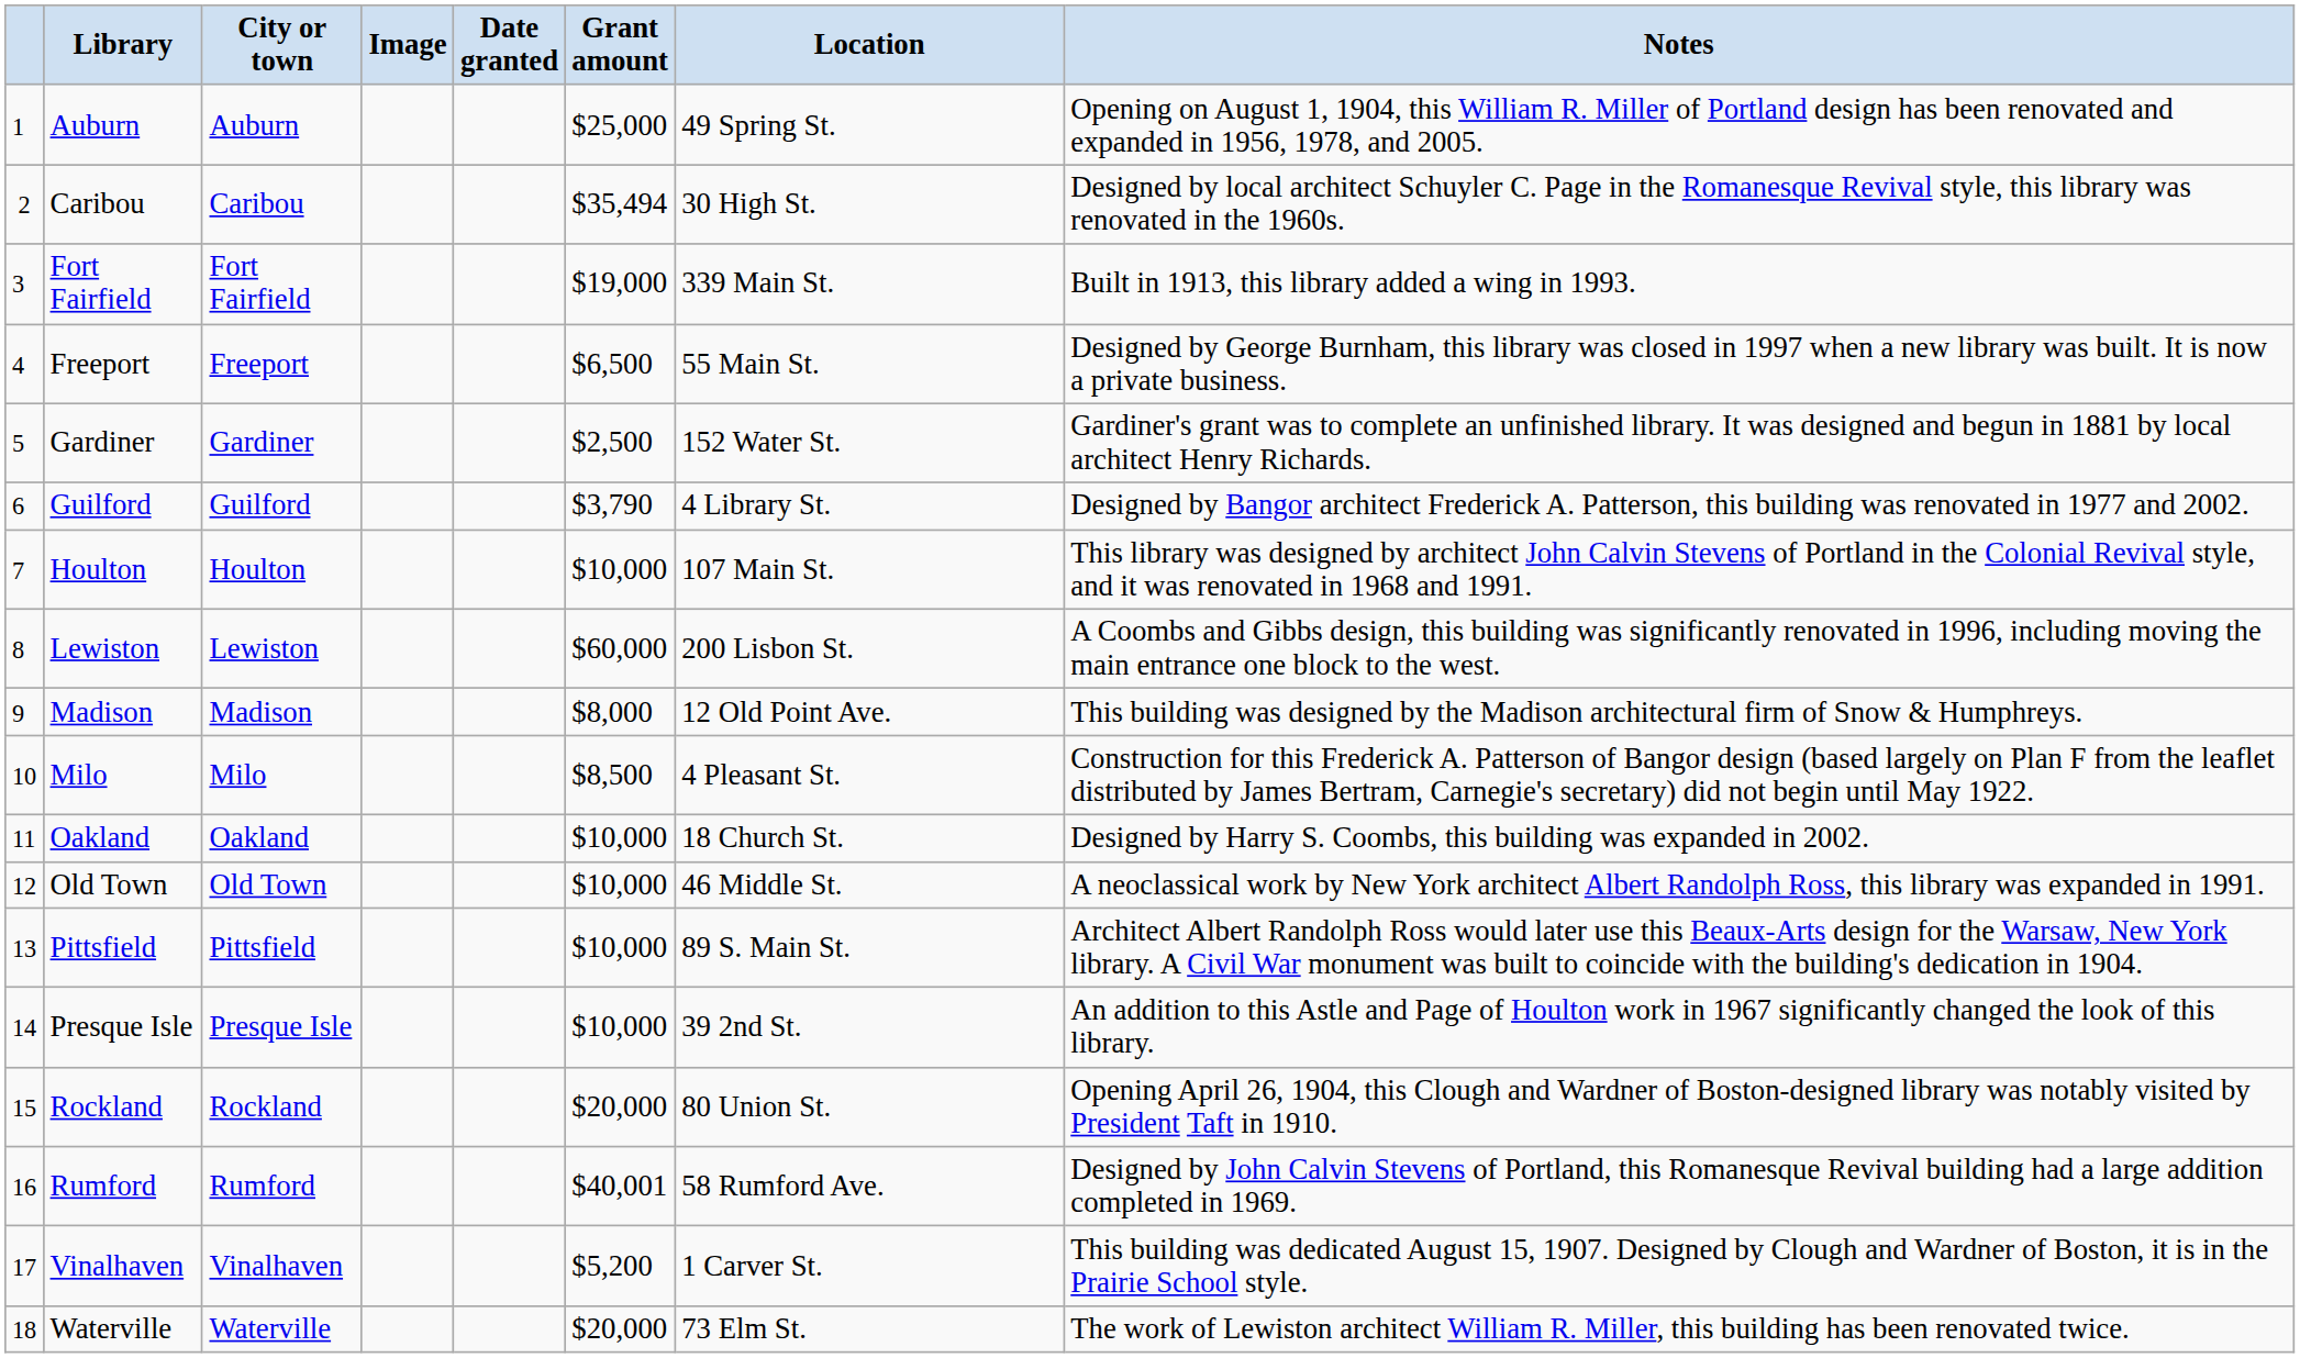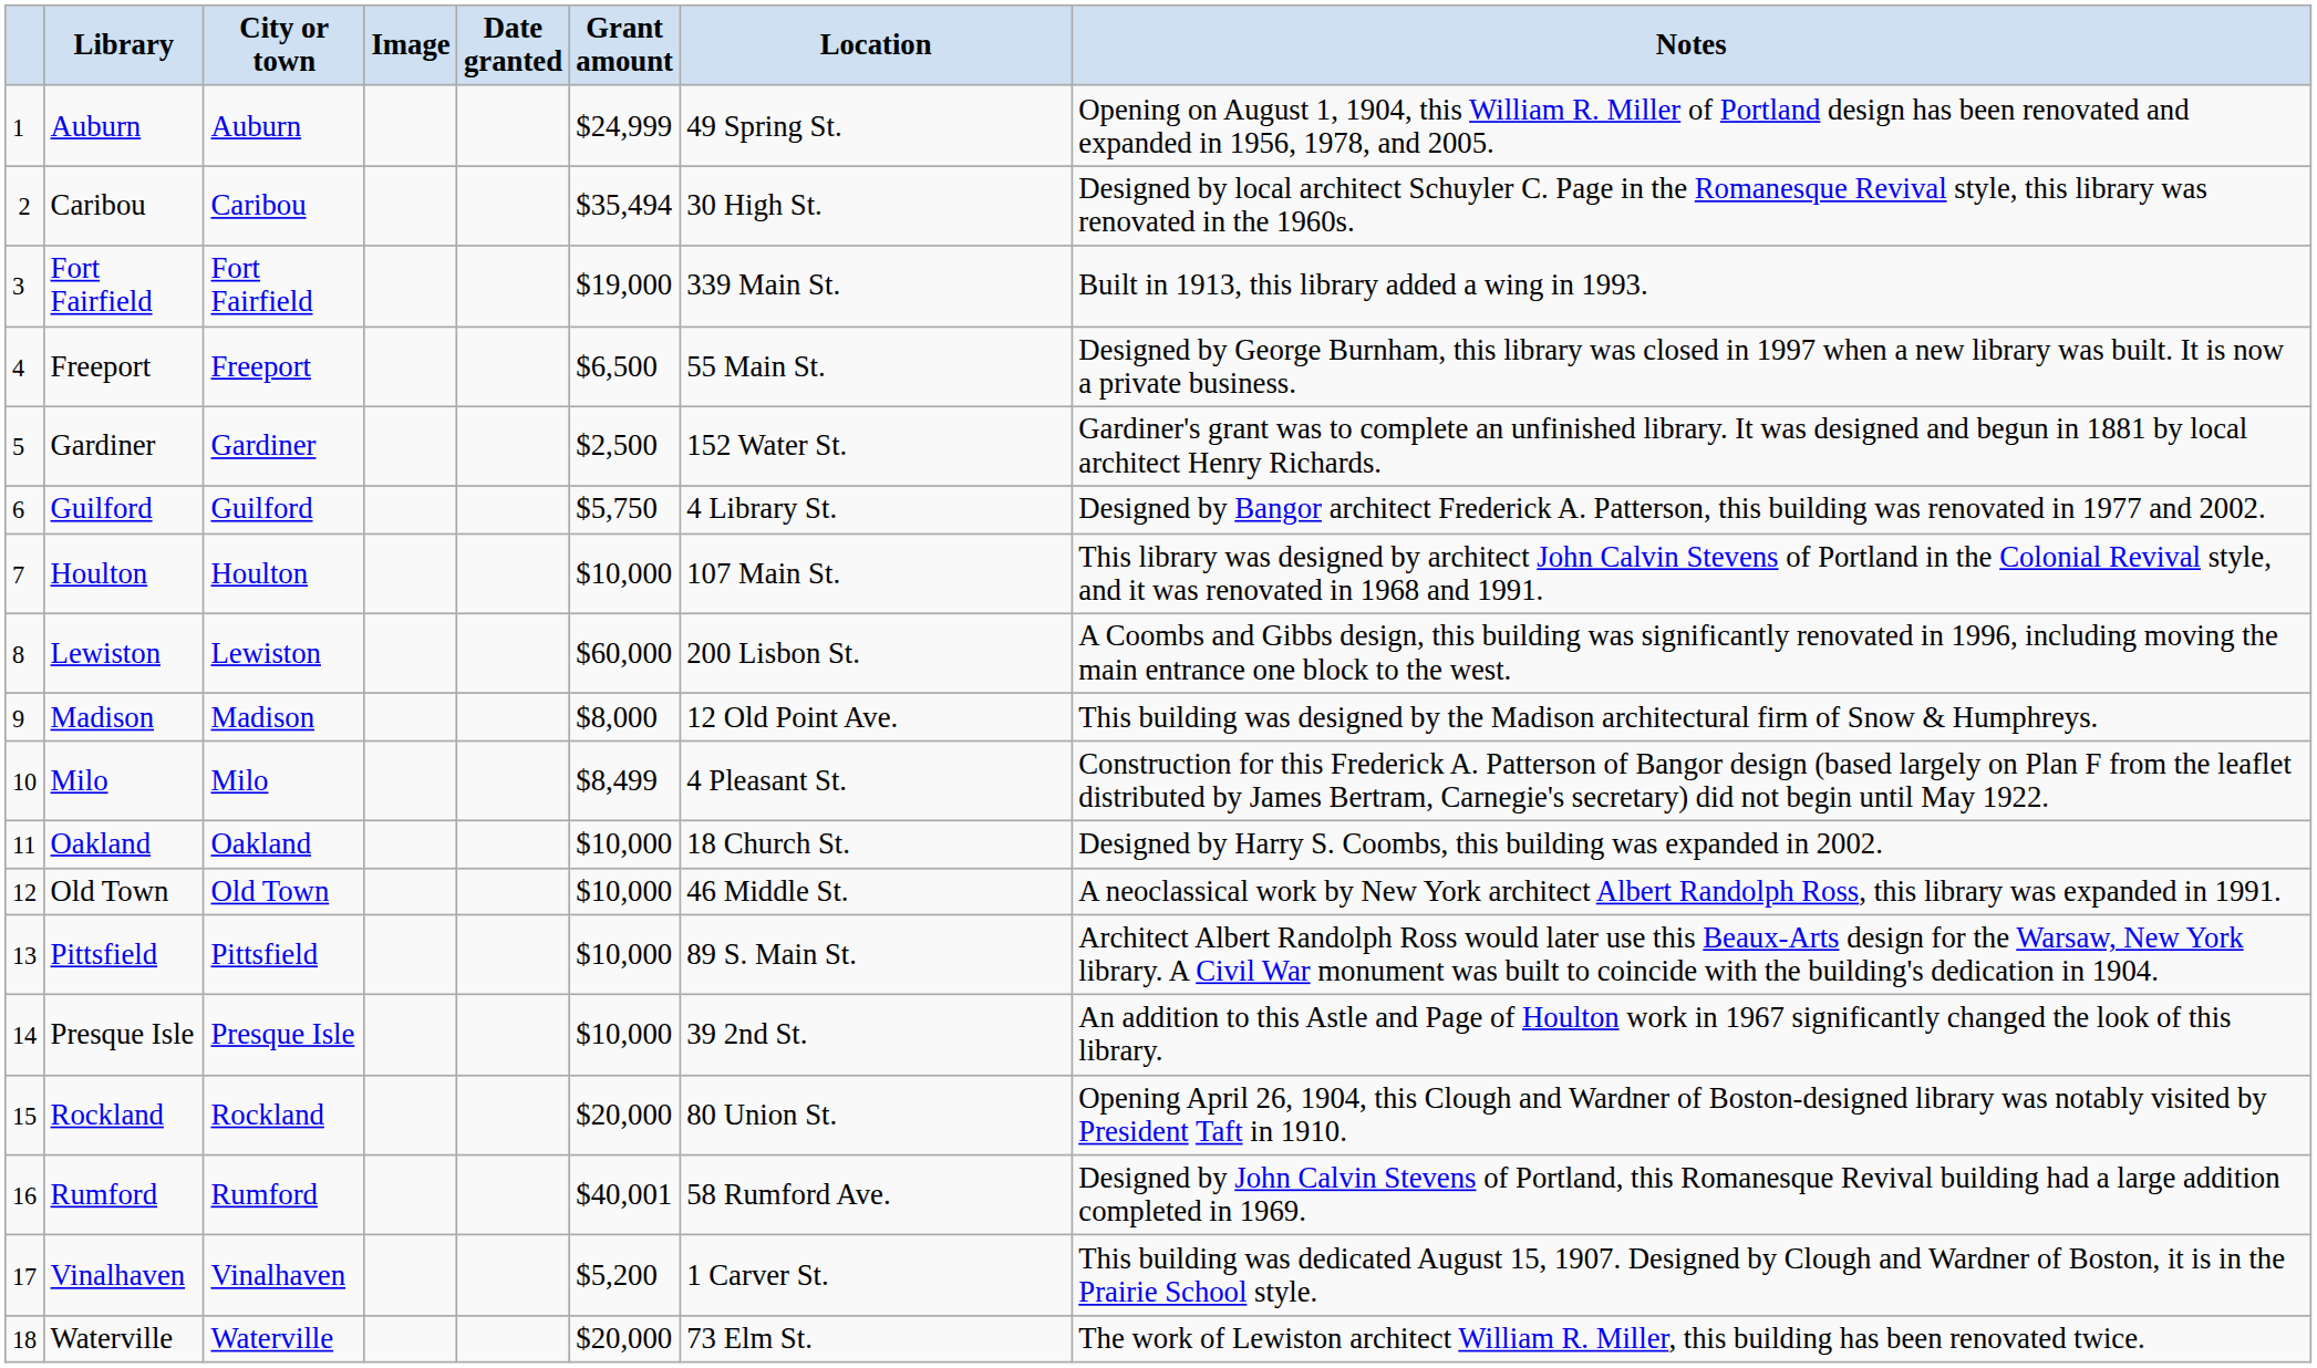row 2 | Grant amount: $25,000 -> $24,999
row 7 | Grant amount: $3,790 -> $5,750
row 11 | Grant amount: $8,500 -> $8,499
